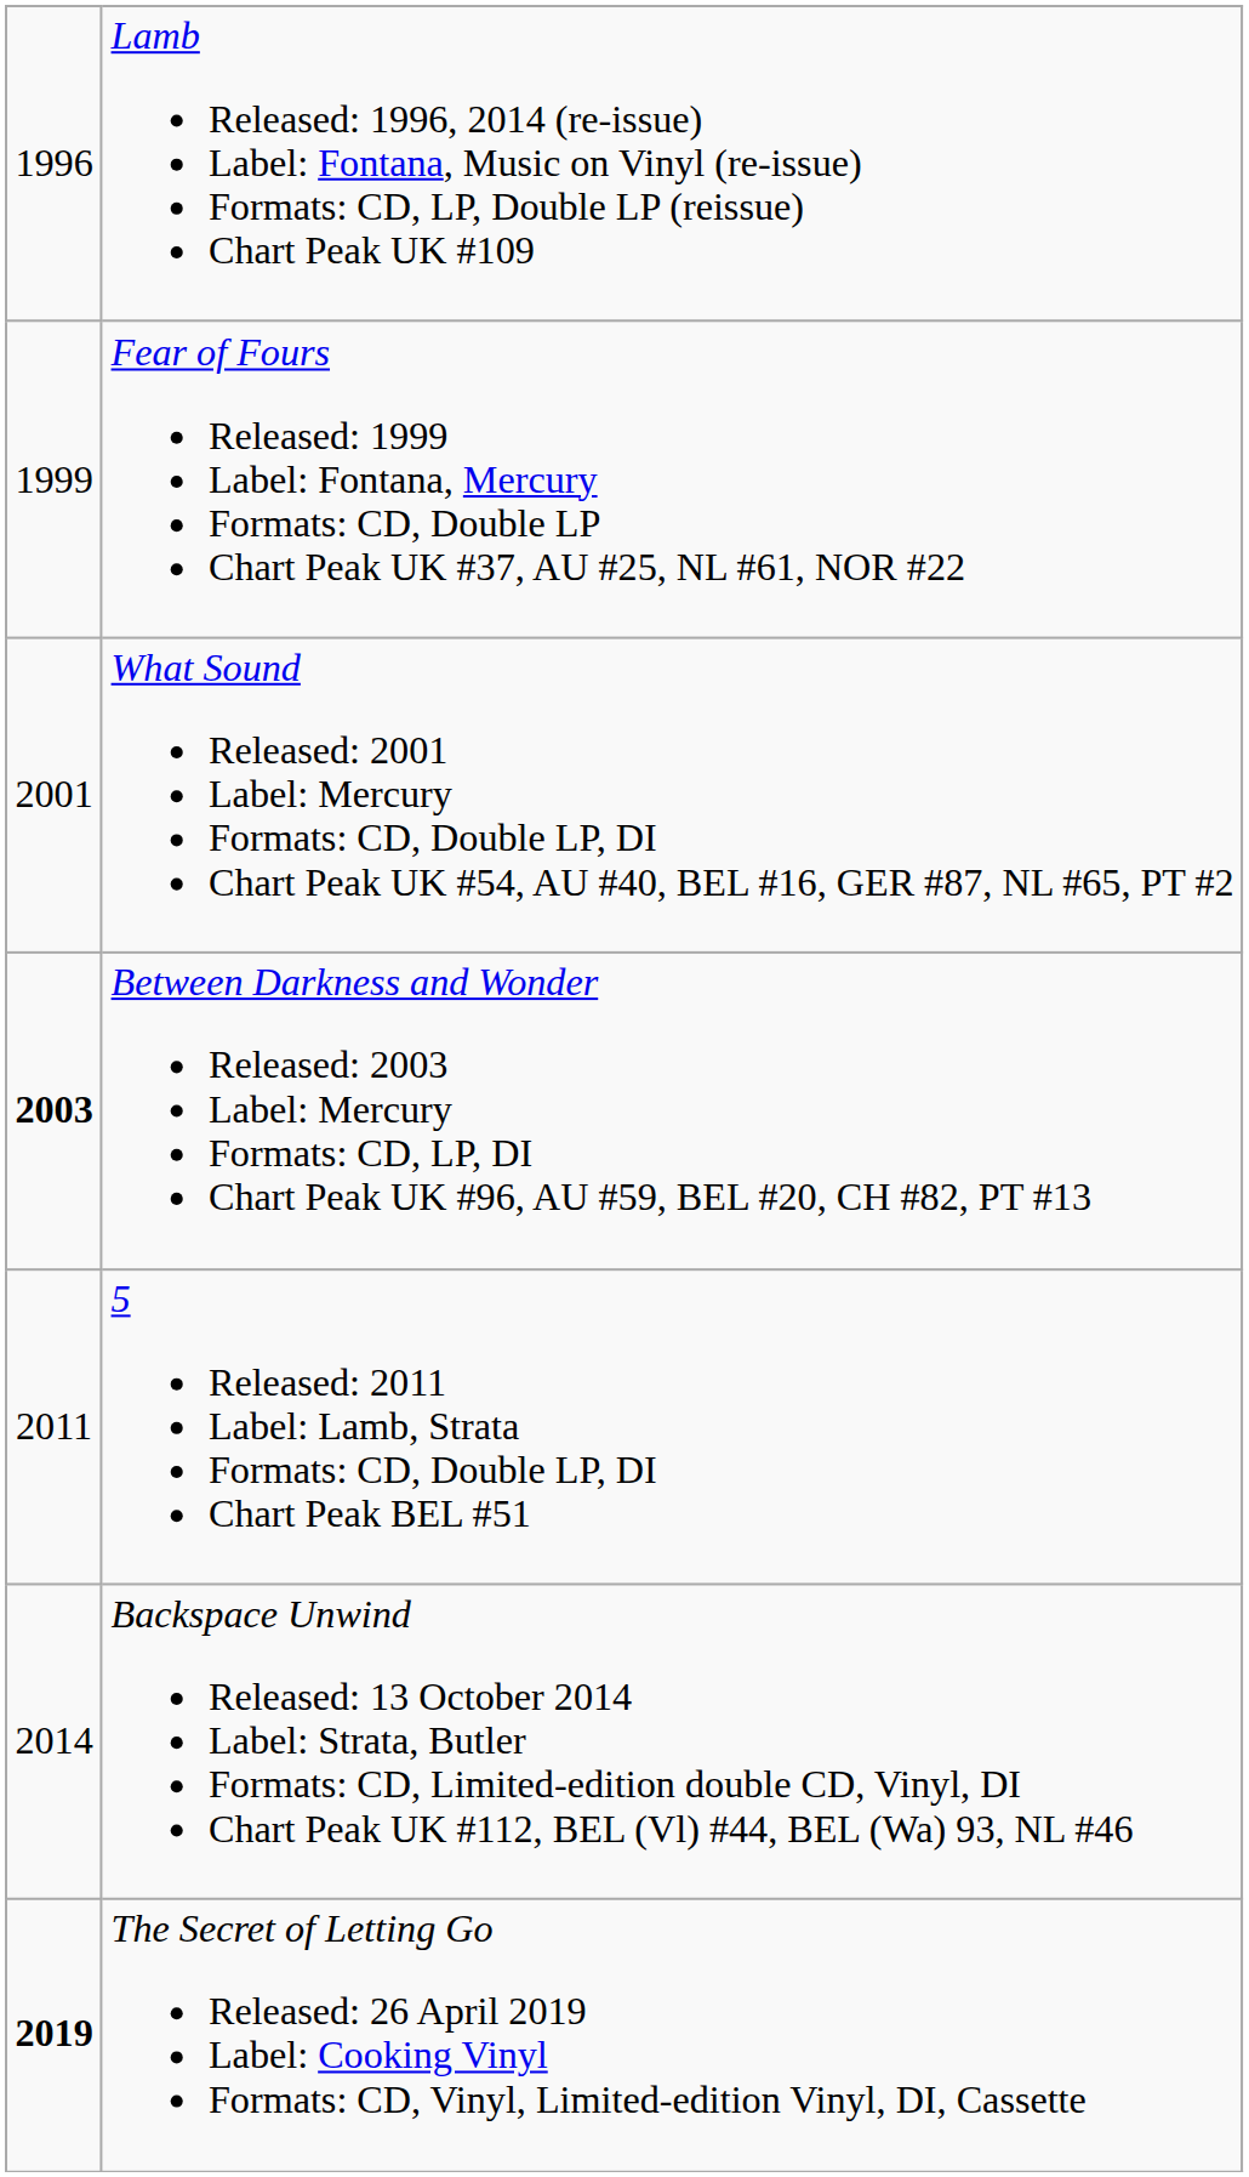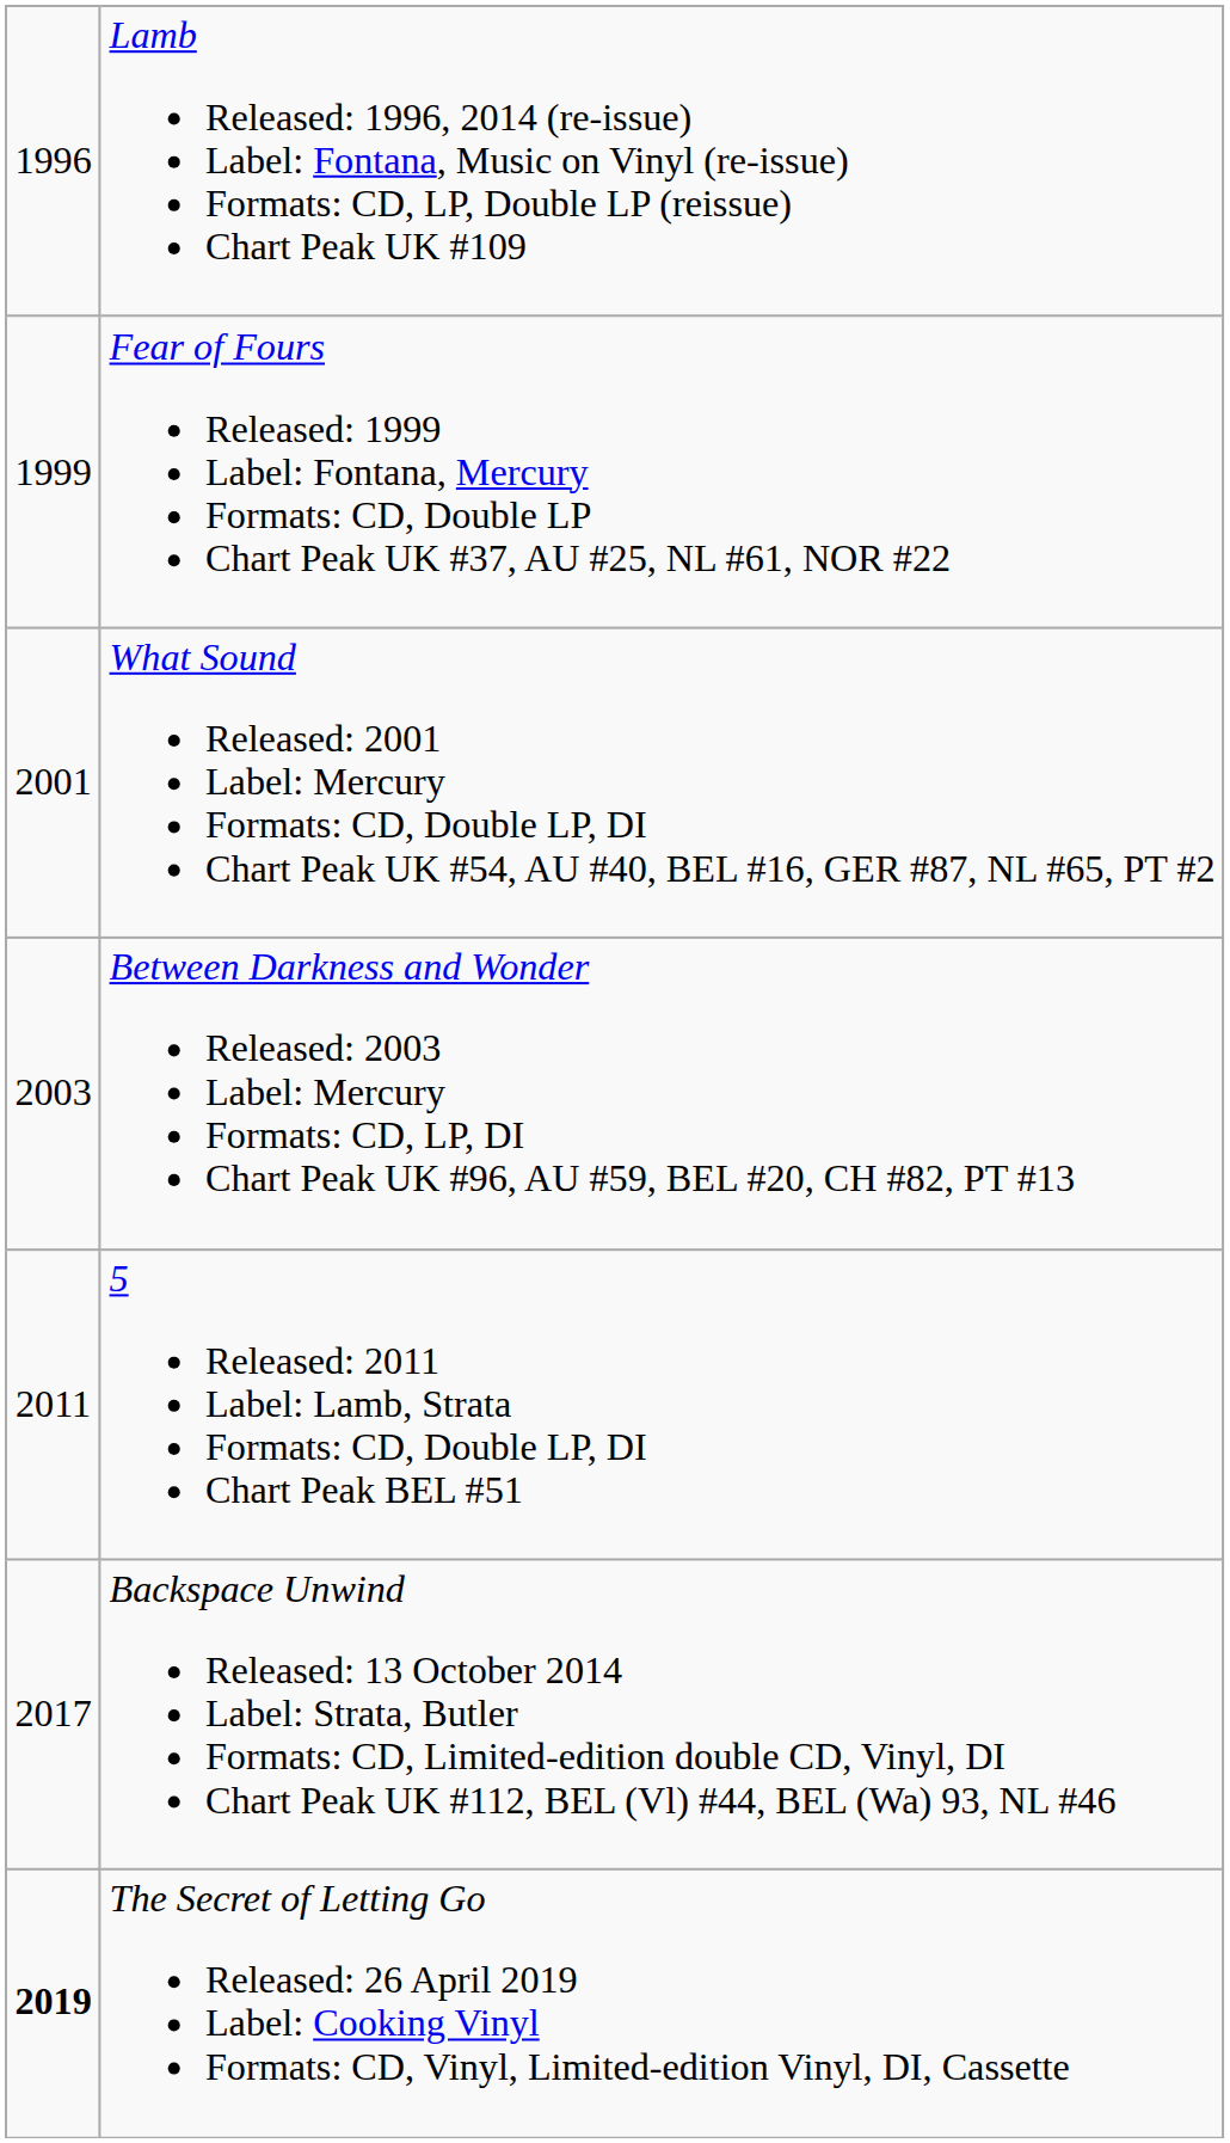row 4 | column 1: bold -> normal
row 6 | column 1: 2014 -> 2017
